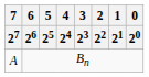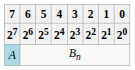Bn | 7 / 27: no background -> lightblue background
